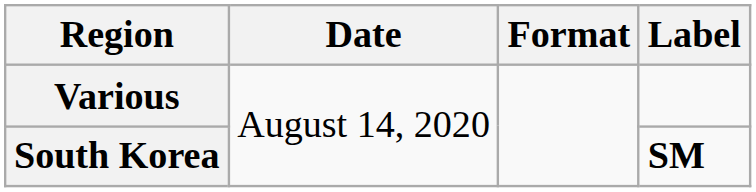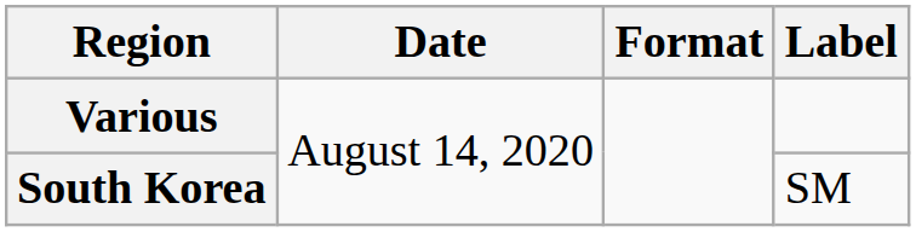South Korea | Label: bold -> normal
